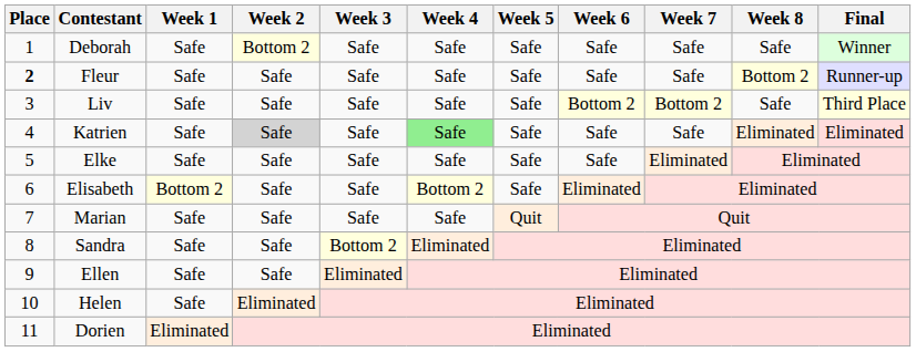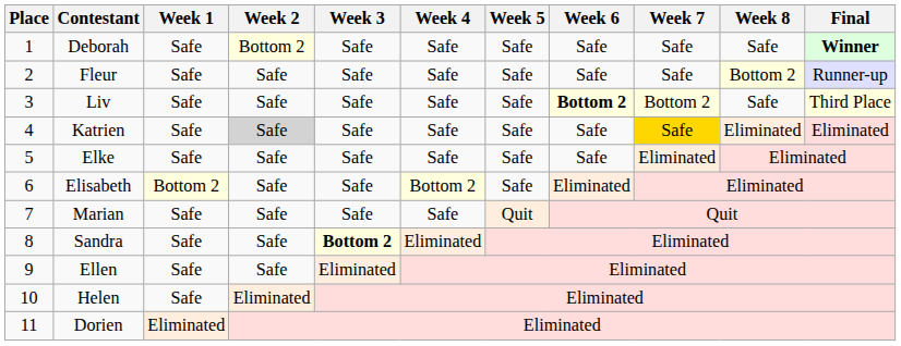Deborah | Final: normal -> bold
Fleur | Place: bold -> normal
Liv | Week 6: normal -> bold
Katrien | Week 4: lightgreen background -> no background
Katrien | Week 7: no background -> gold background
Sandra | Week 3: normal -> bold
